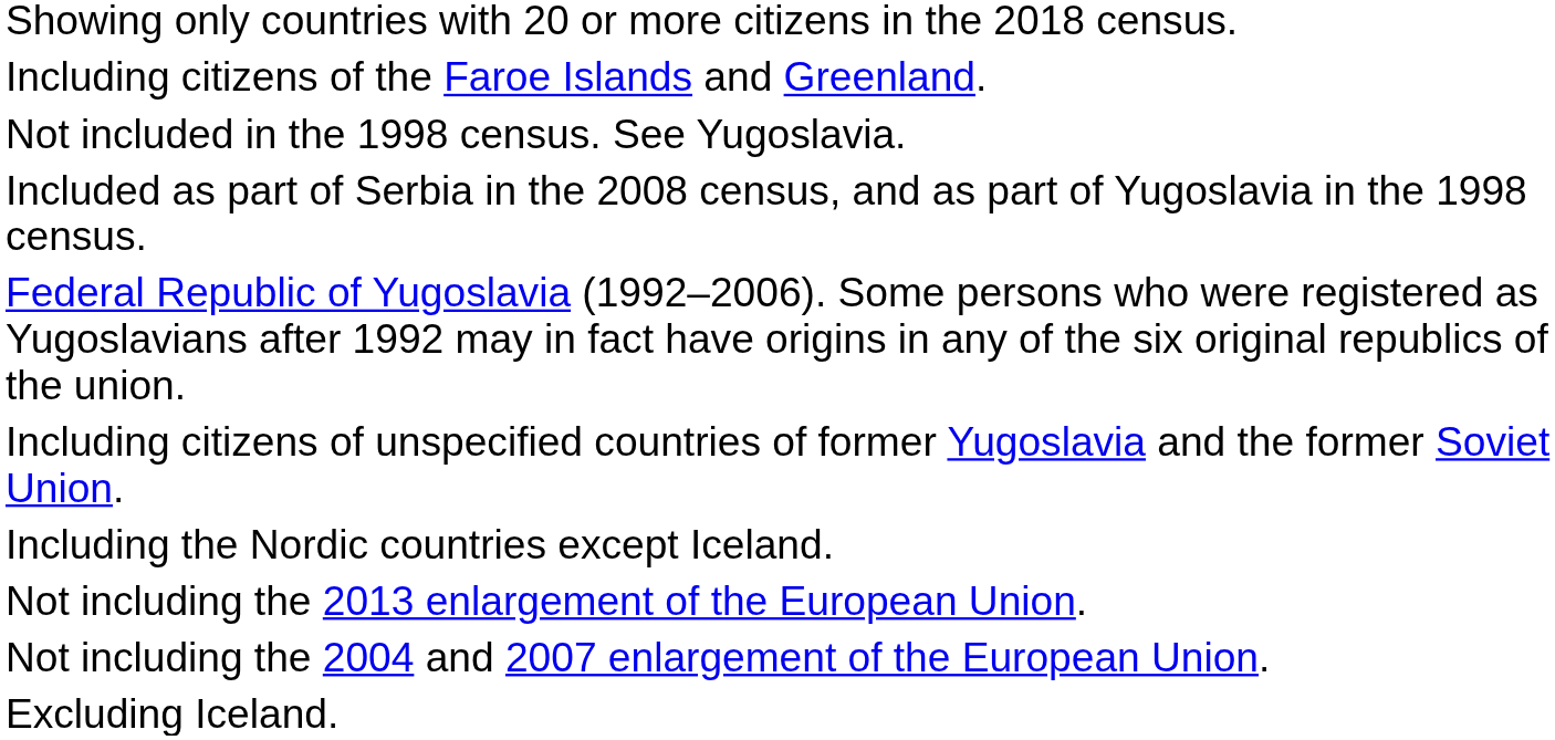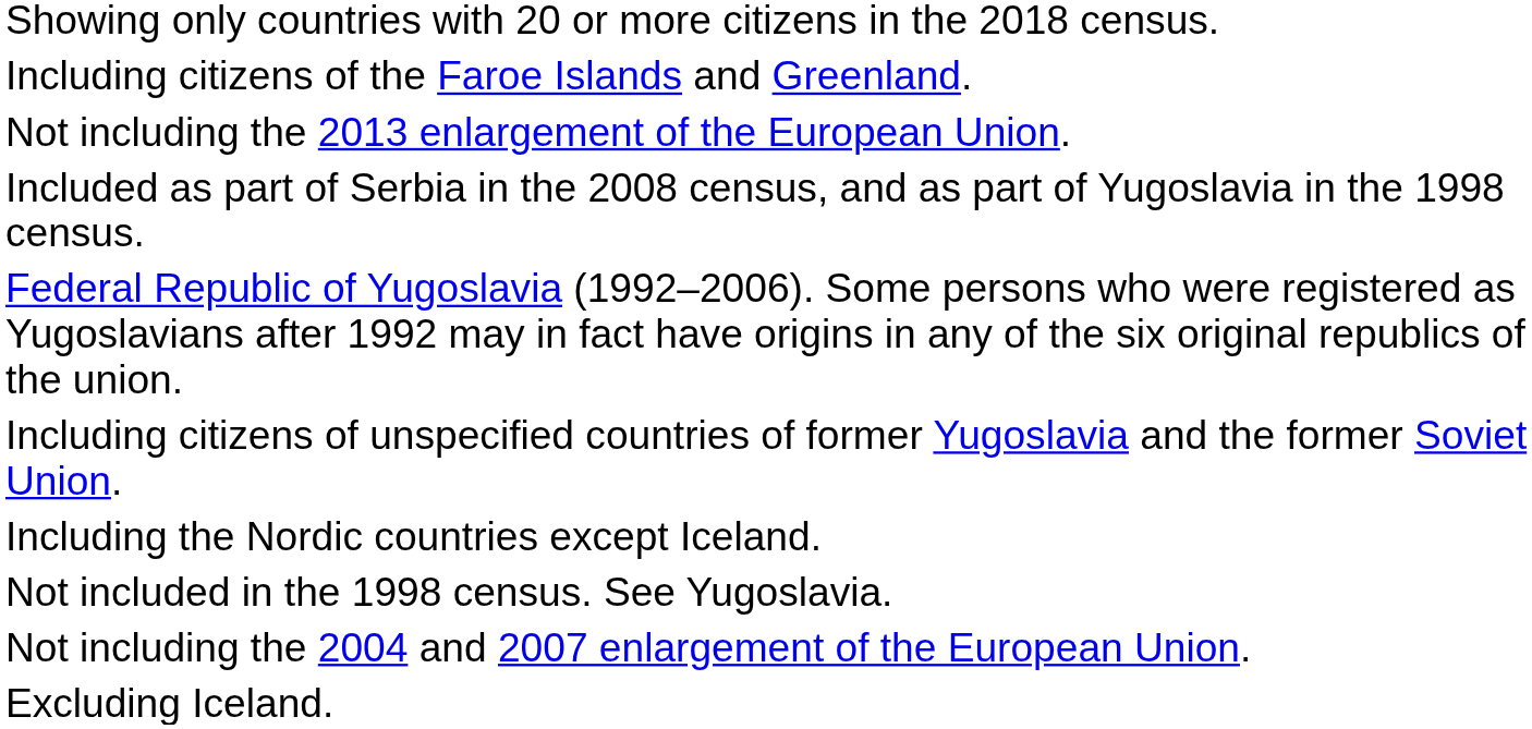row 3 | column 1: Not included in the 1998 census. See Yugoslavia. -> Not including the 2013 enlargement of the European Union.
row 8 | column 1: Not including the 2013 enlargement of the European Union. -> Not included in the 1998 census. See Yugoslavia.
